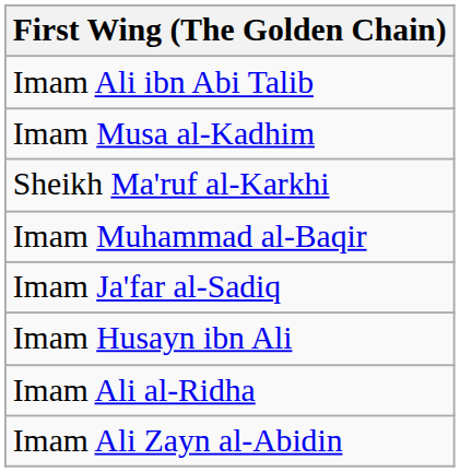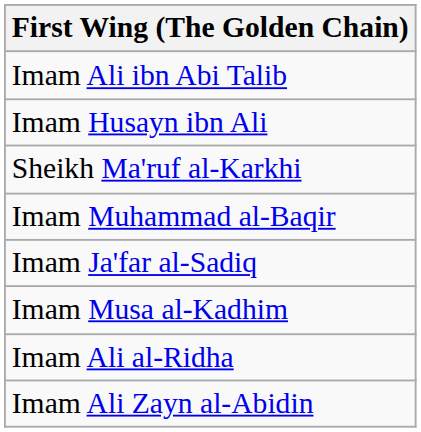row 3 | column 1: Imam Musa al-Kadhim -> Imam Husayn ibn Ali
row 7 | column 1: Imam Husayn ibn Ali -> Imam Musa al-Kadhim
